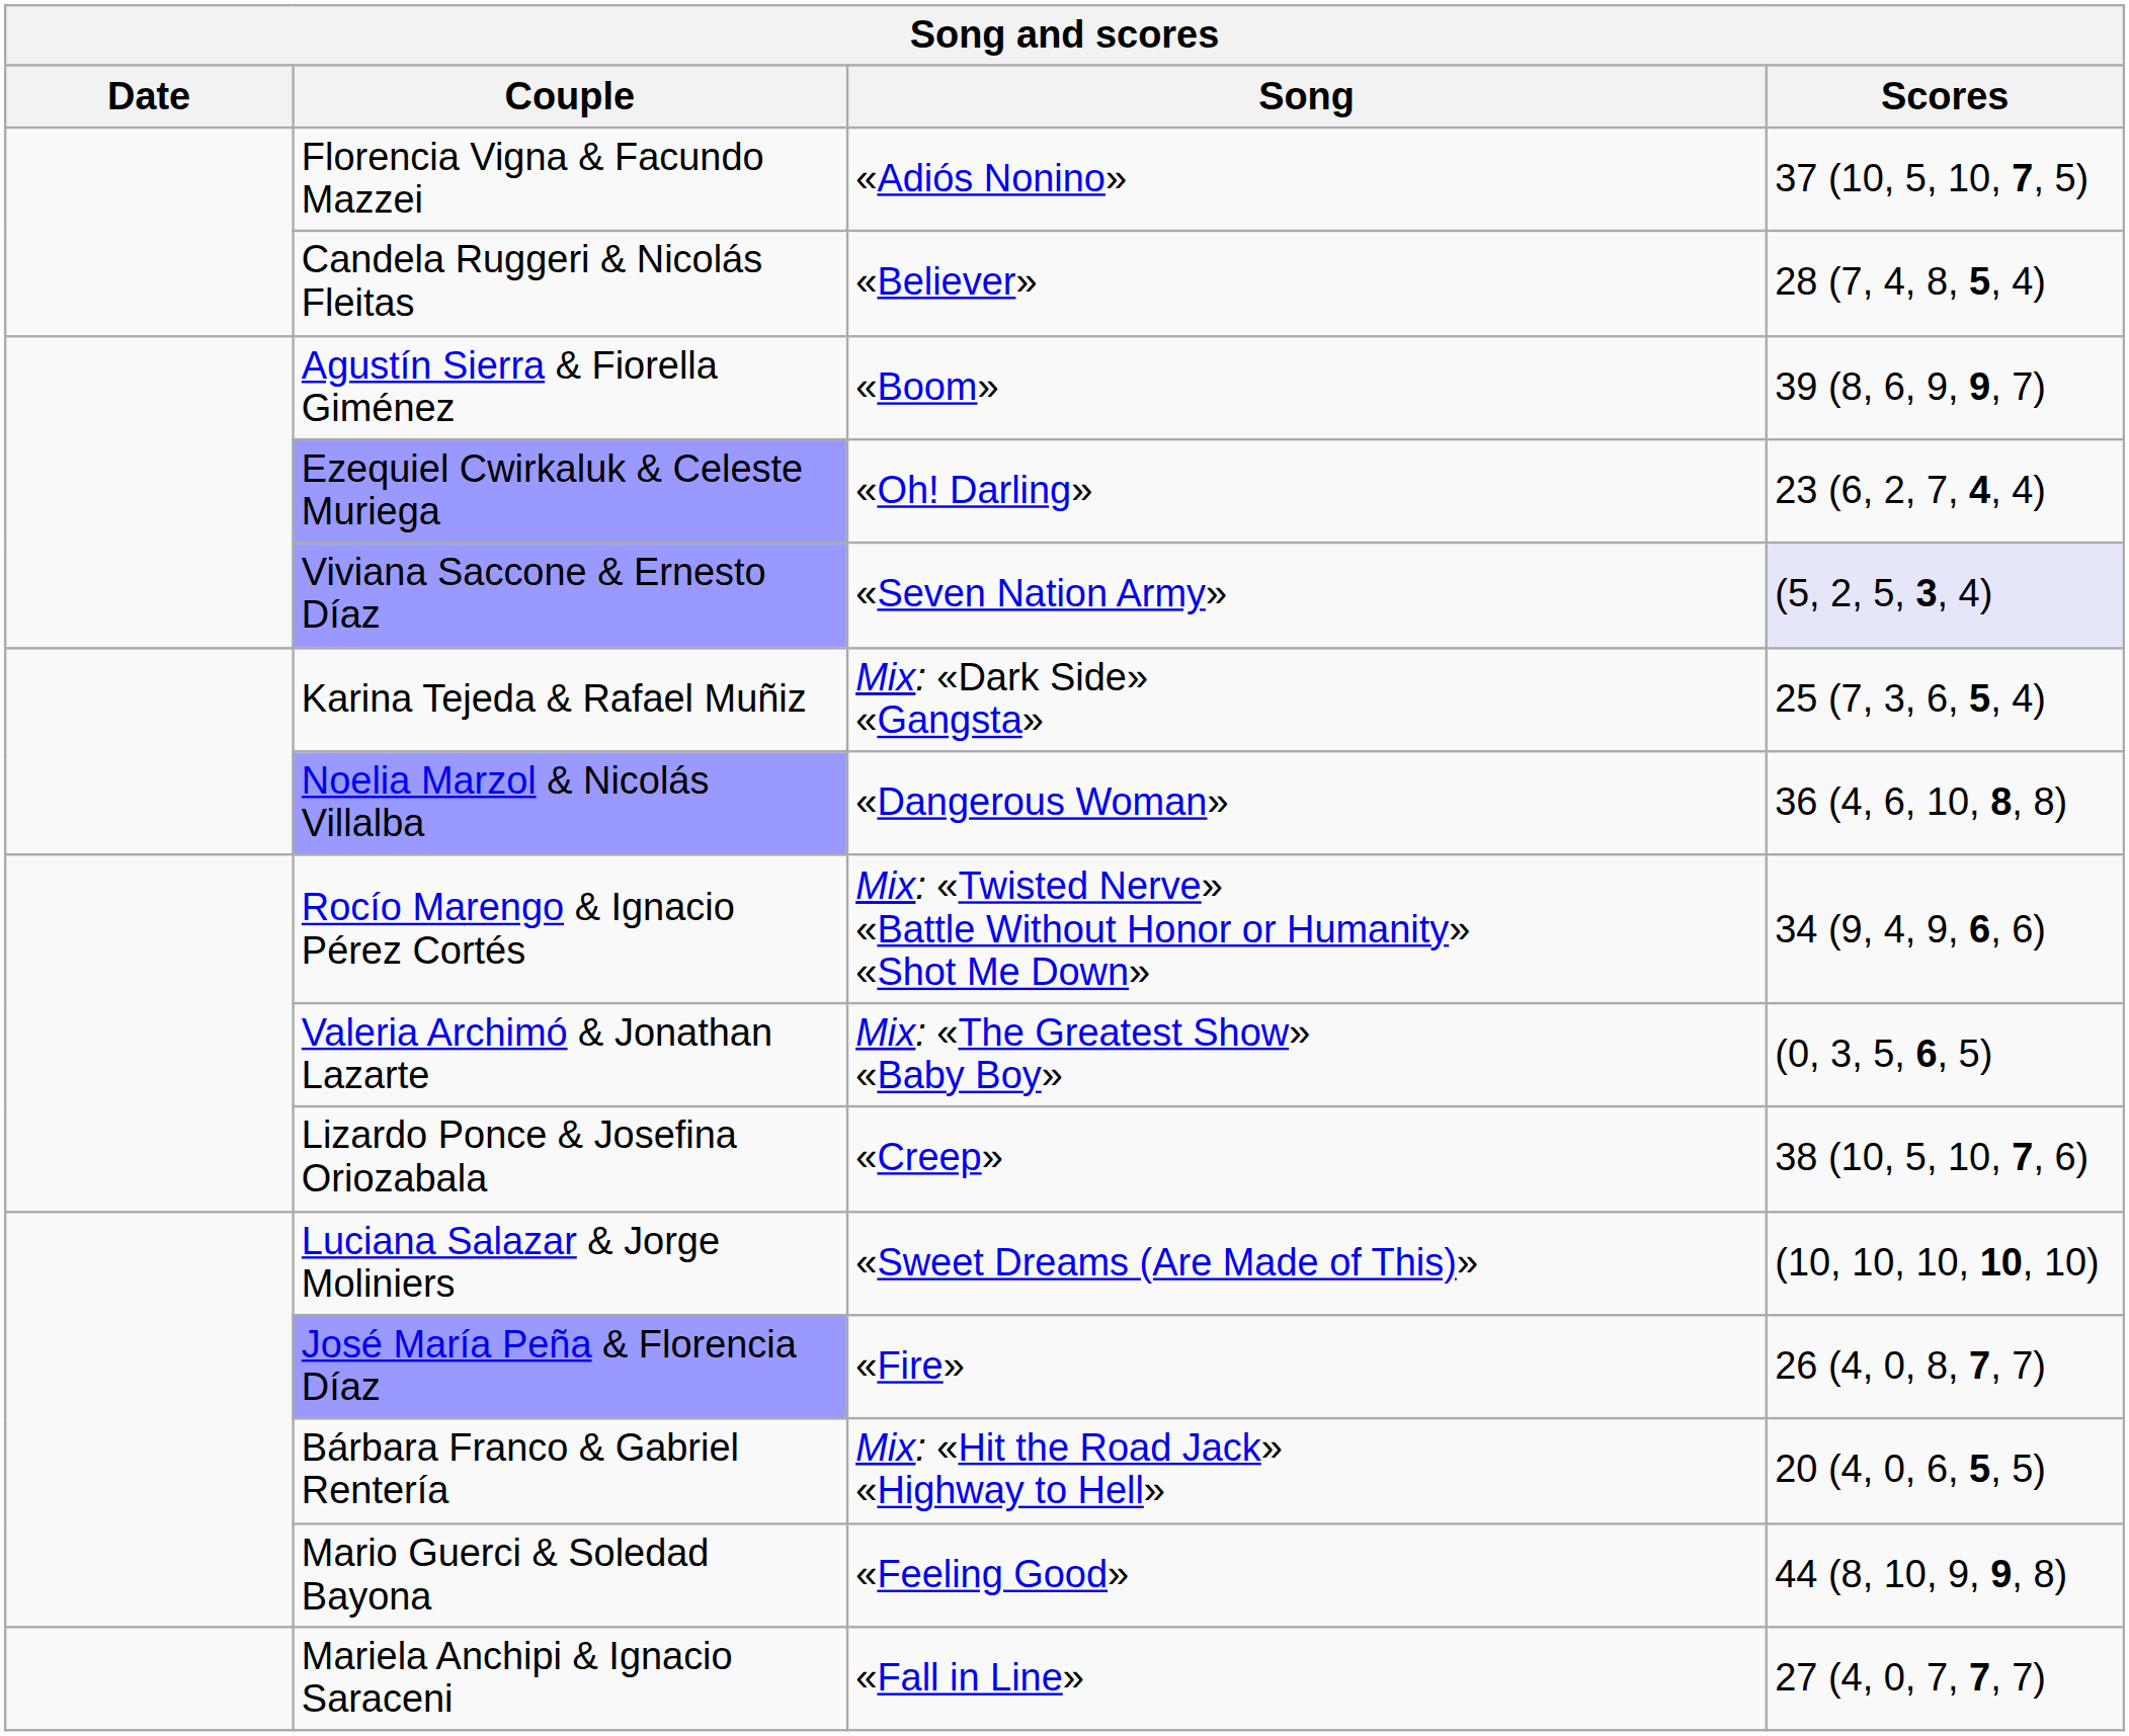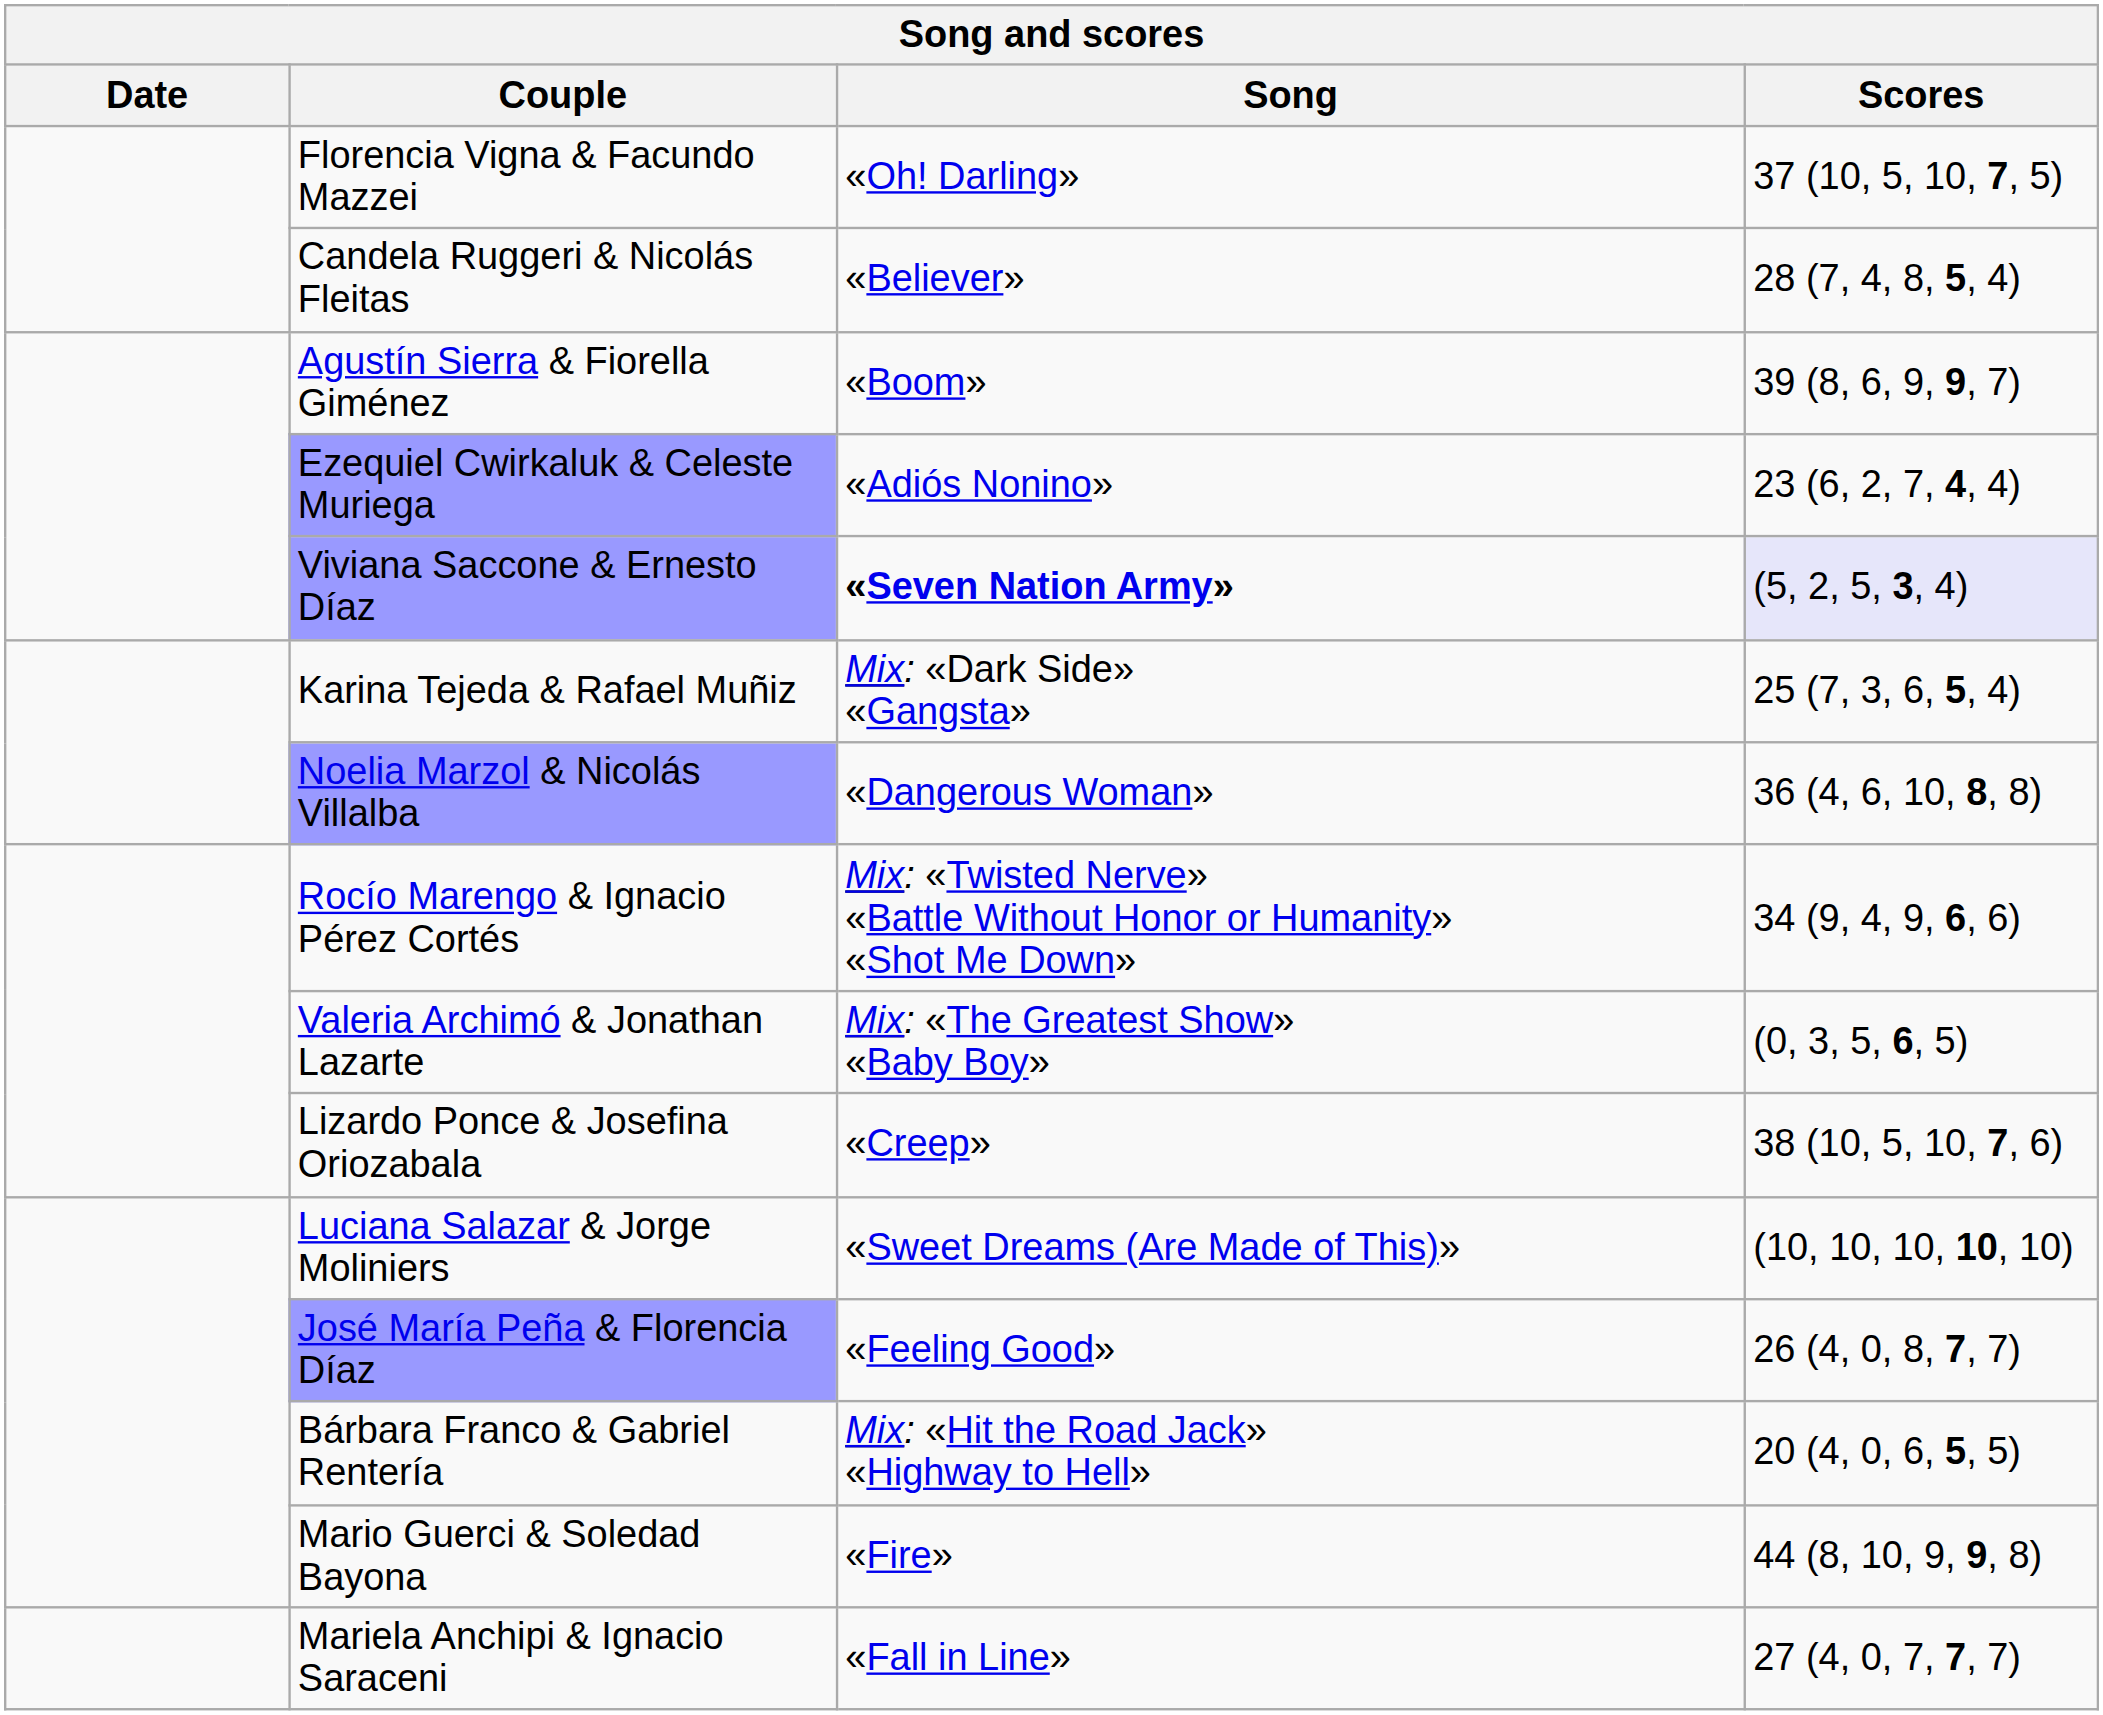Florencia Vigna & Facundo Mazzei | Song: «Adiós Nonino» -> «Oh! Darling»
Ezequiel Cwirkaluk & Celeste Muriega | Song: «Oh! Darling» -> «Adiós Nonino»
Viviana Saccone & Ernesto Díaz | Song: normal -> bold
José María Peña & Florencia Díaz | Song: «Fire» -> «Feeling Good»
Mario Guerci & Soledad Bayona | Song: «Feeling Good» -> «Fire»
